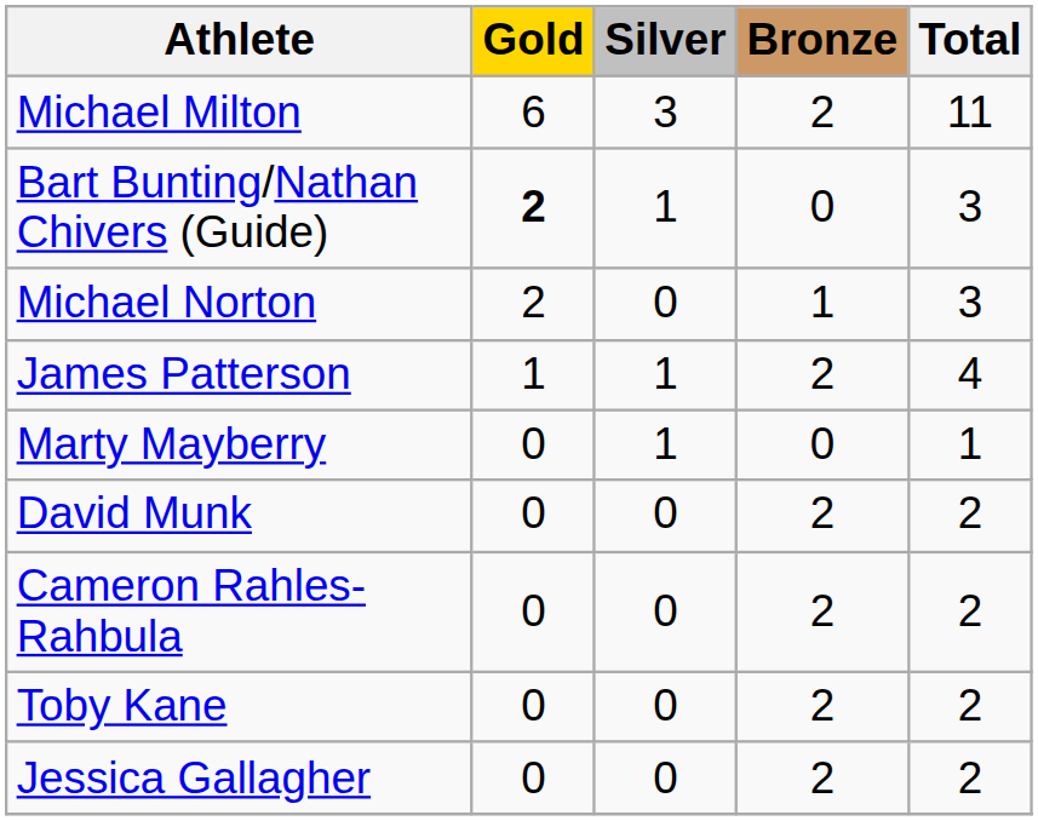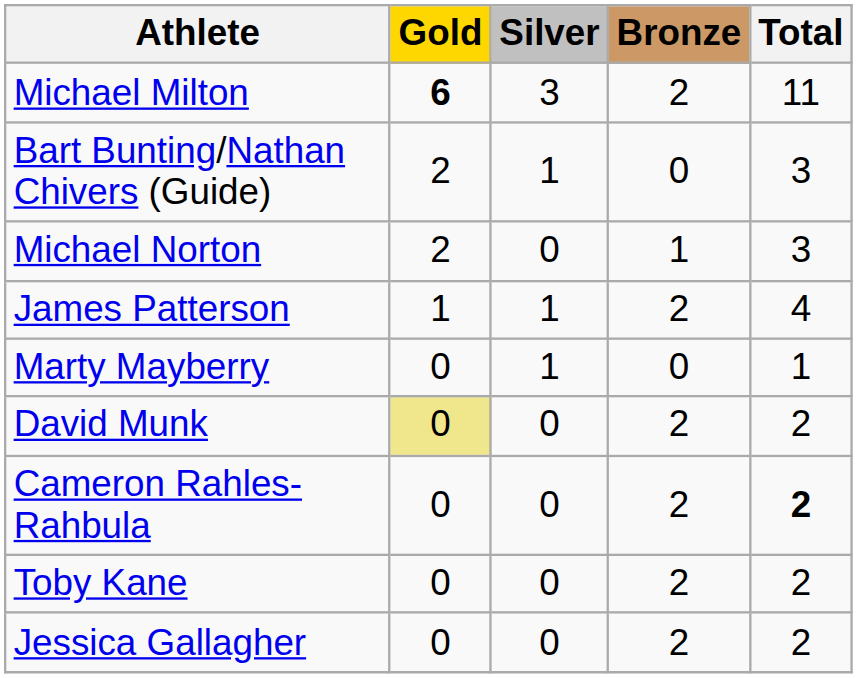Michael Milton | Gold: normal -> bold
Bart Bunting/Nathan Chivers (Guide) | Gold: bold -> normal
David Munk | Gold: no background -> khaki background
Cameron Rahles-Rahbula | Total: normal -> bold
